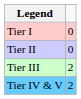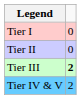Tier III | column 2: normal -> bold
